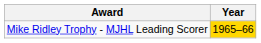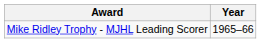Mike Ridley Trophy - MJHL Leading Scorer | Year: gold background -> no background
